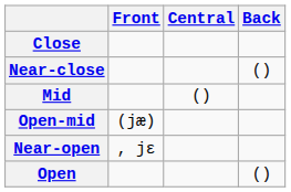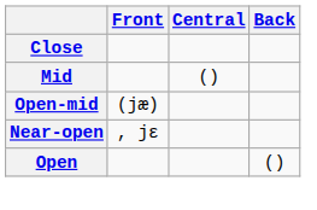- row: Near-close | ()
